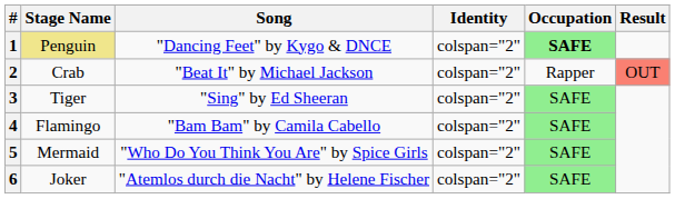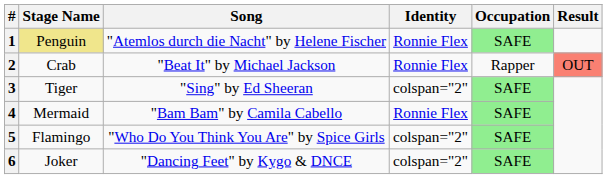1 | Song: "Dancing Feet" by Kygo & DNCE -> "Atemlos durch die Nacht" by Helene Fischer
1 | Identity: colspan="2" -> Ronnie Flex
1 | Occupation: bold -> normal
2 | Identity: colspan="2" -> Ronnie Flex
4 | Stage Name: Flamingo -> Mermaid
4 | Identity: colspan="2" -> Ronnie Flex
5 | Stage Name: Mermaid -> Flamingo
6 | Song: "Atemlos durch die Nacht" by Helene Fischer -> "Dancing Feet" by Kygo & DNCE
